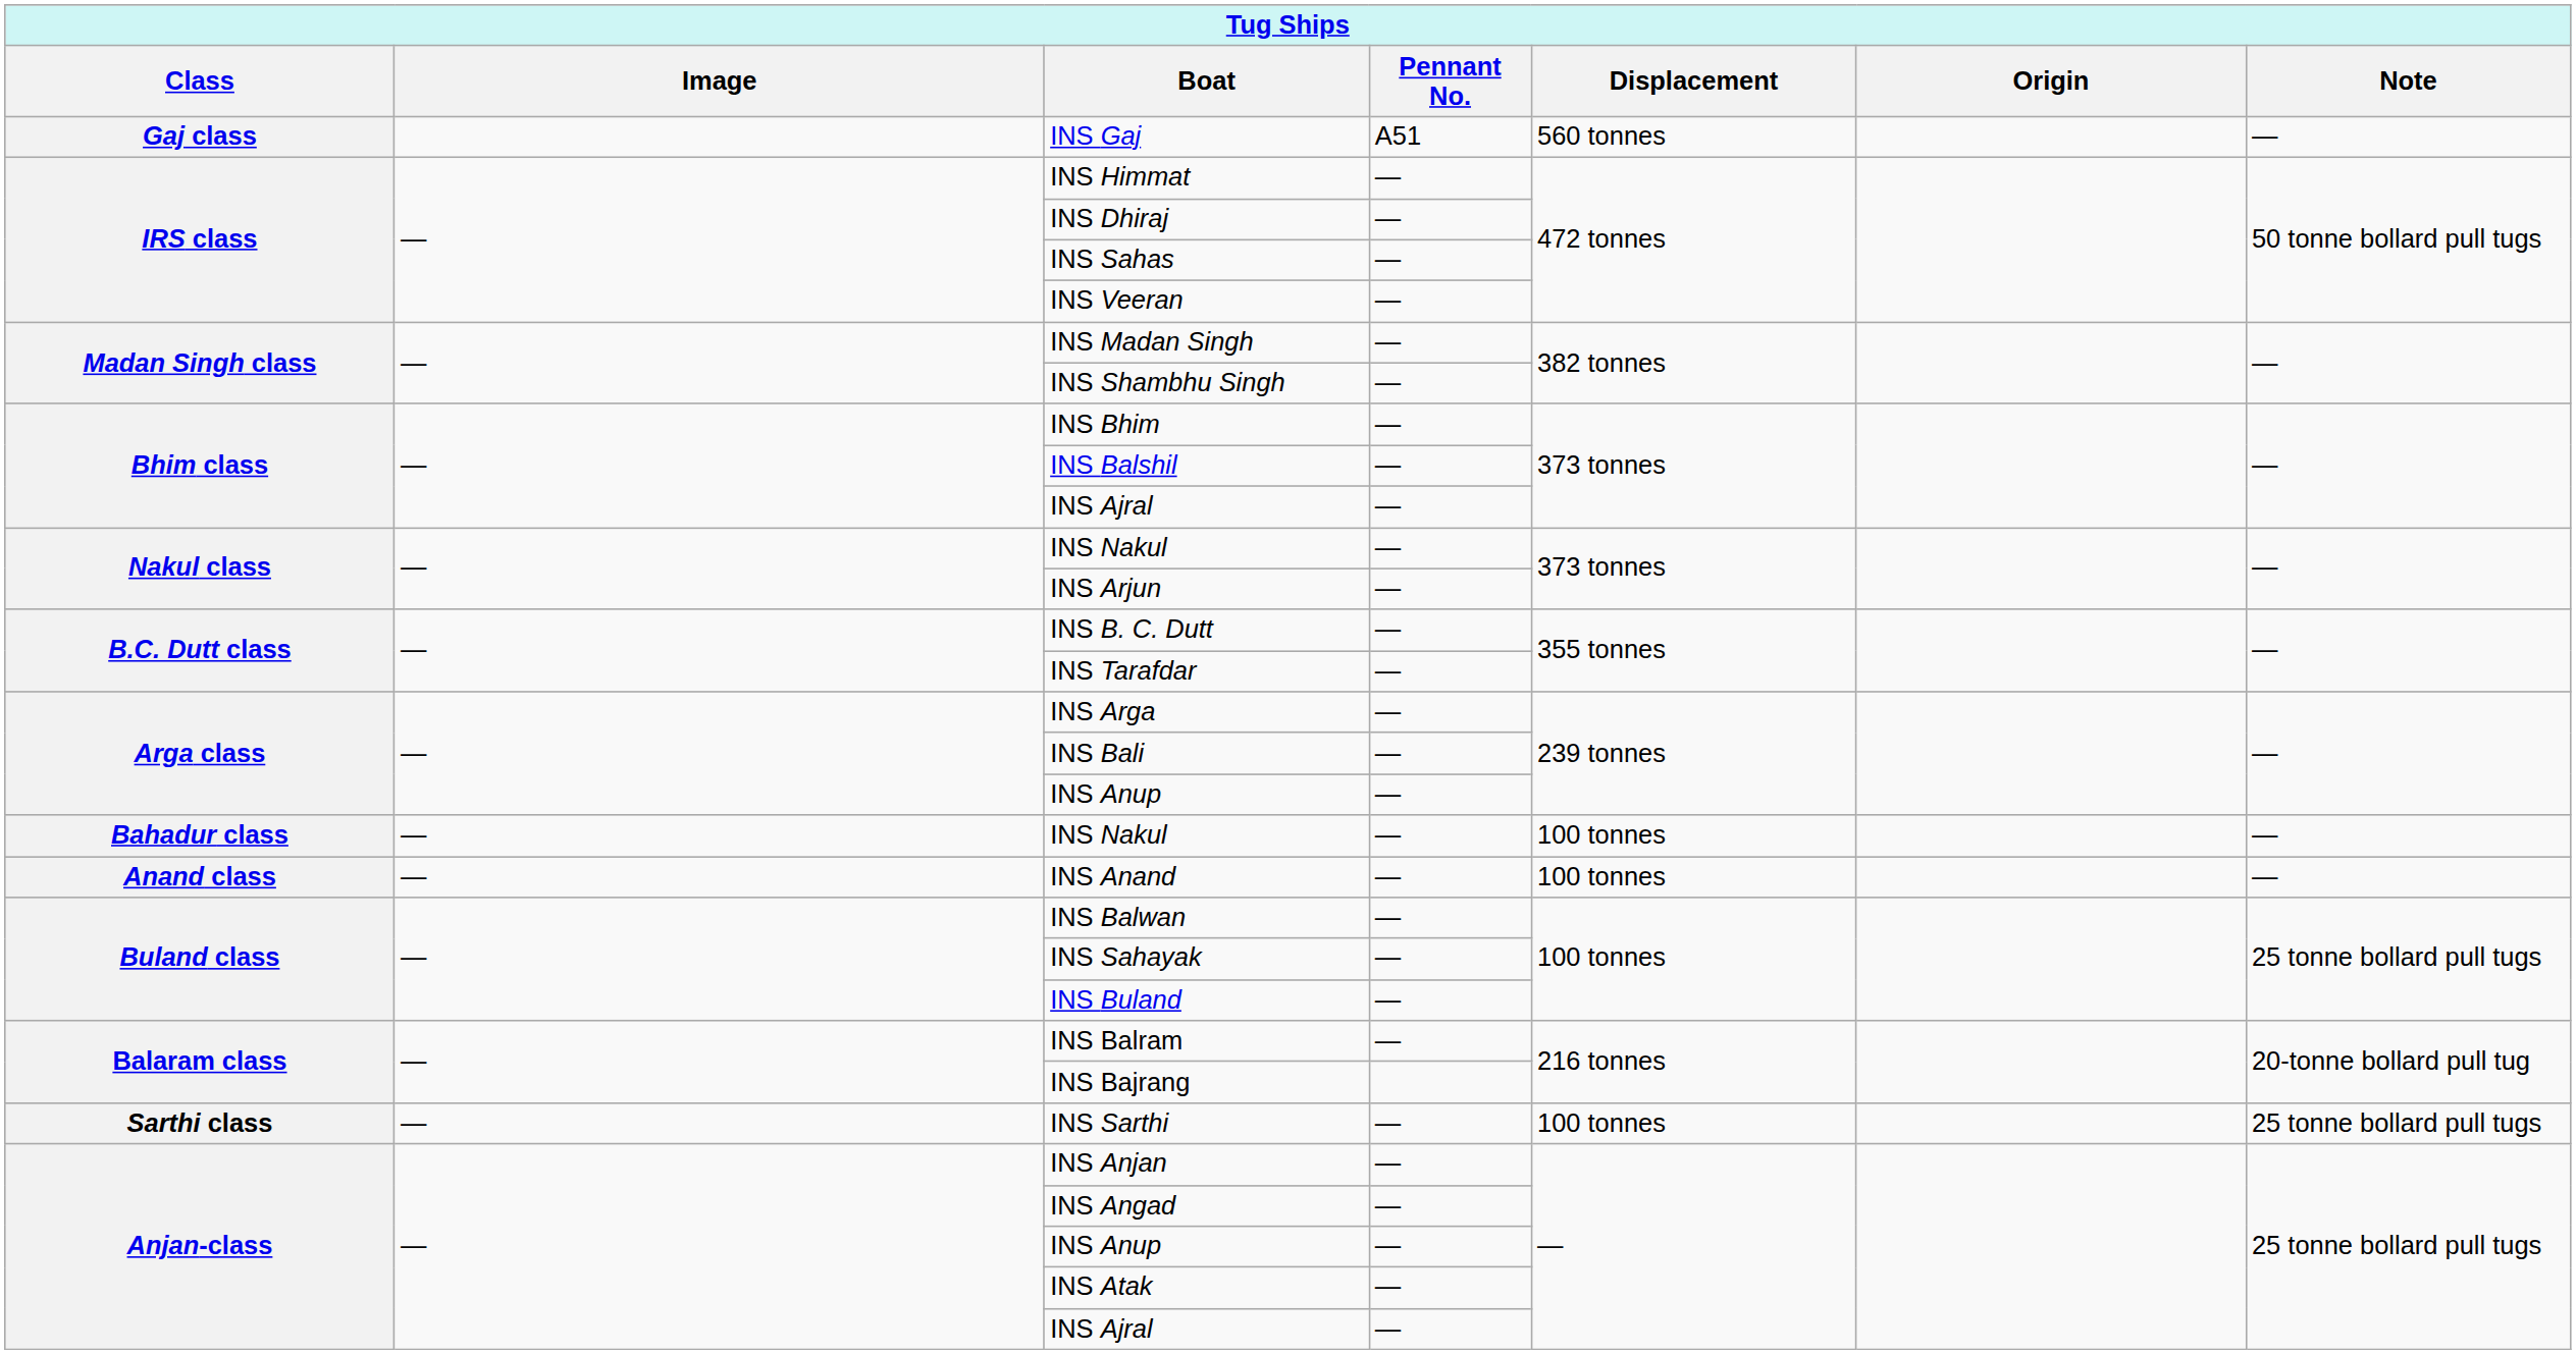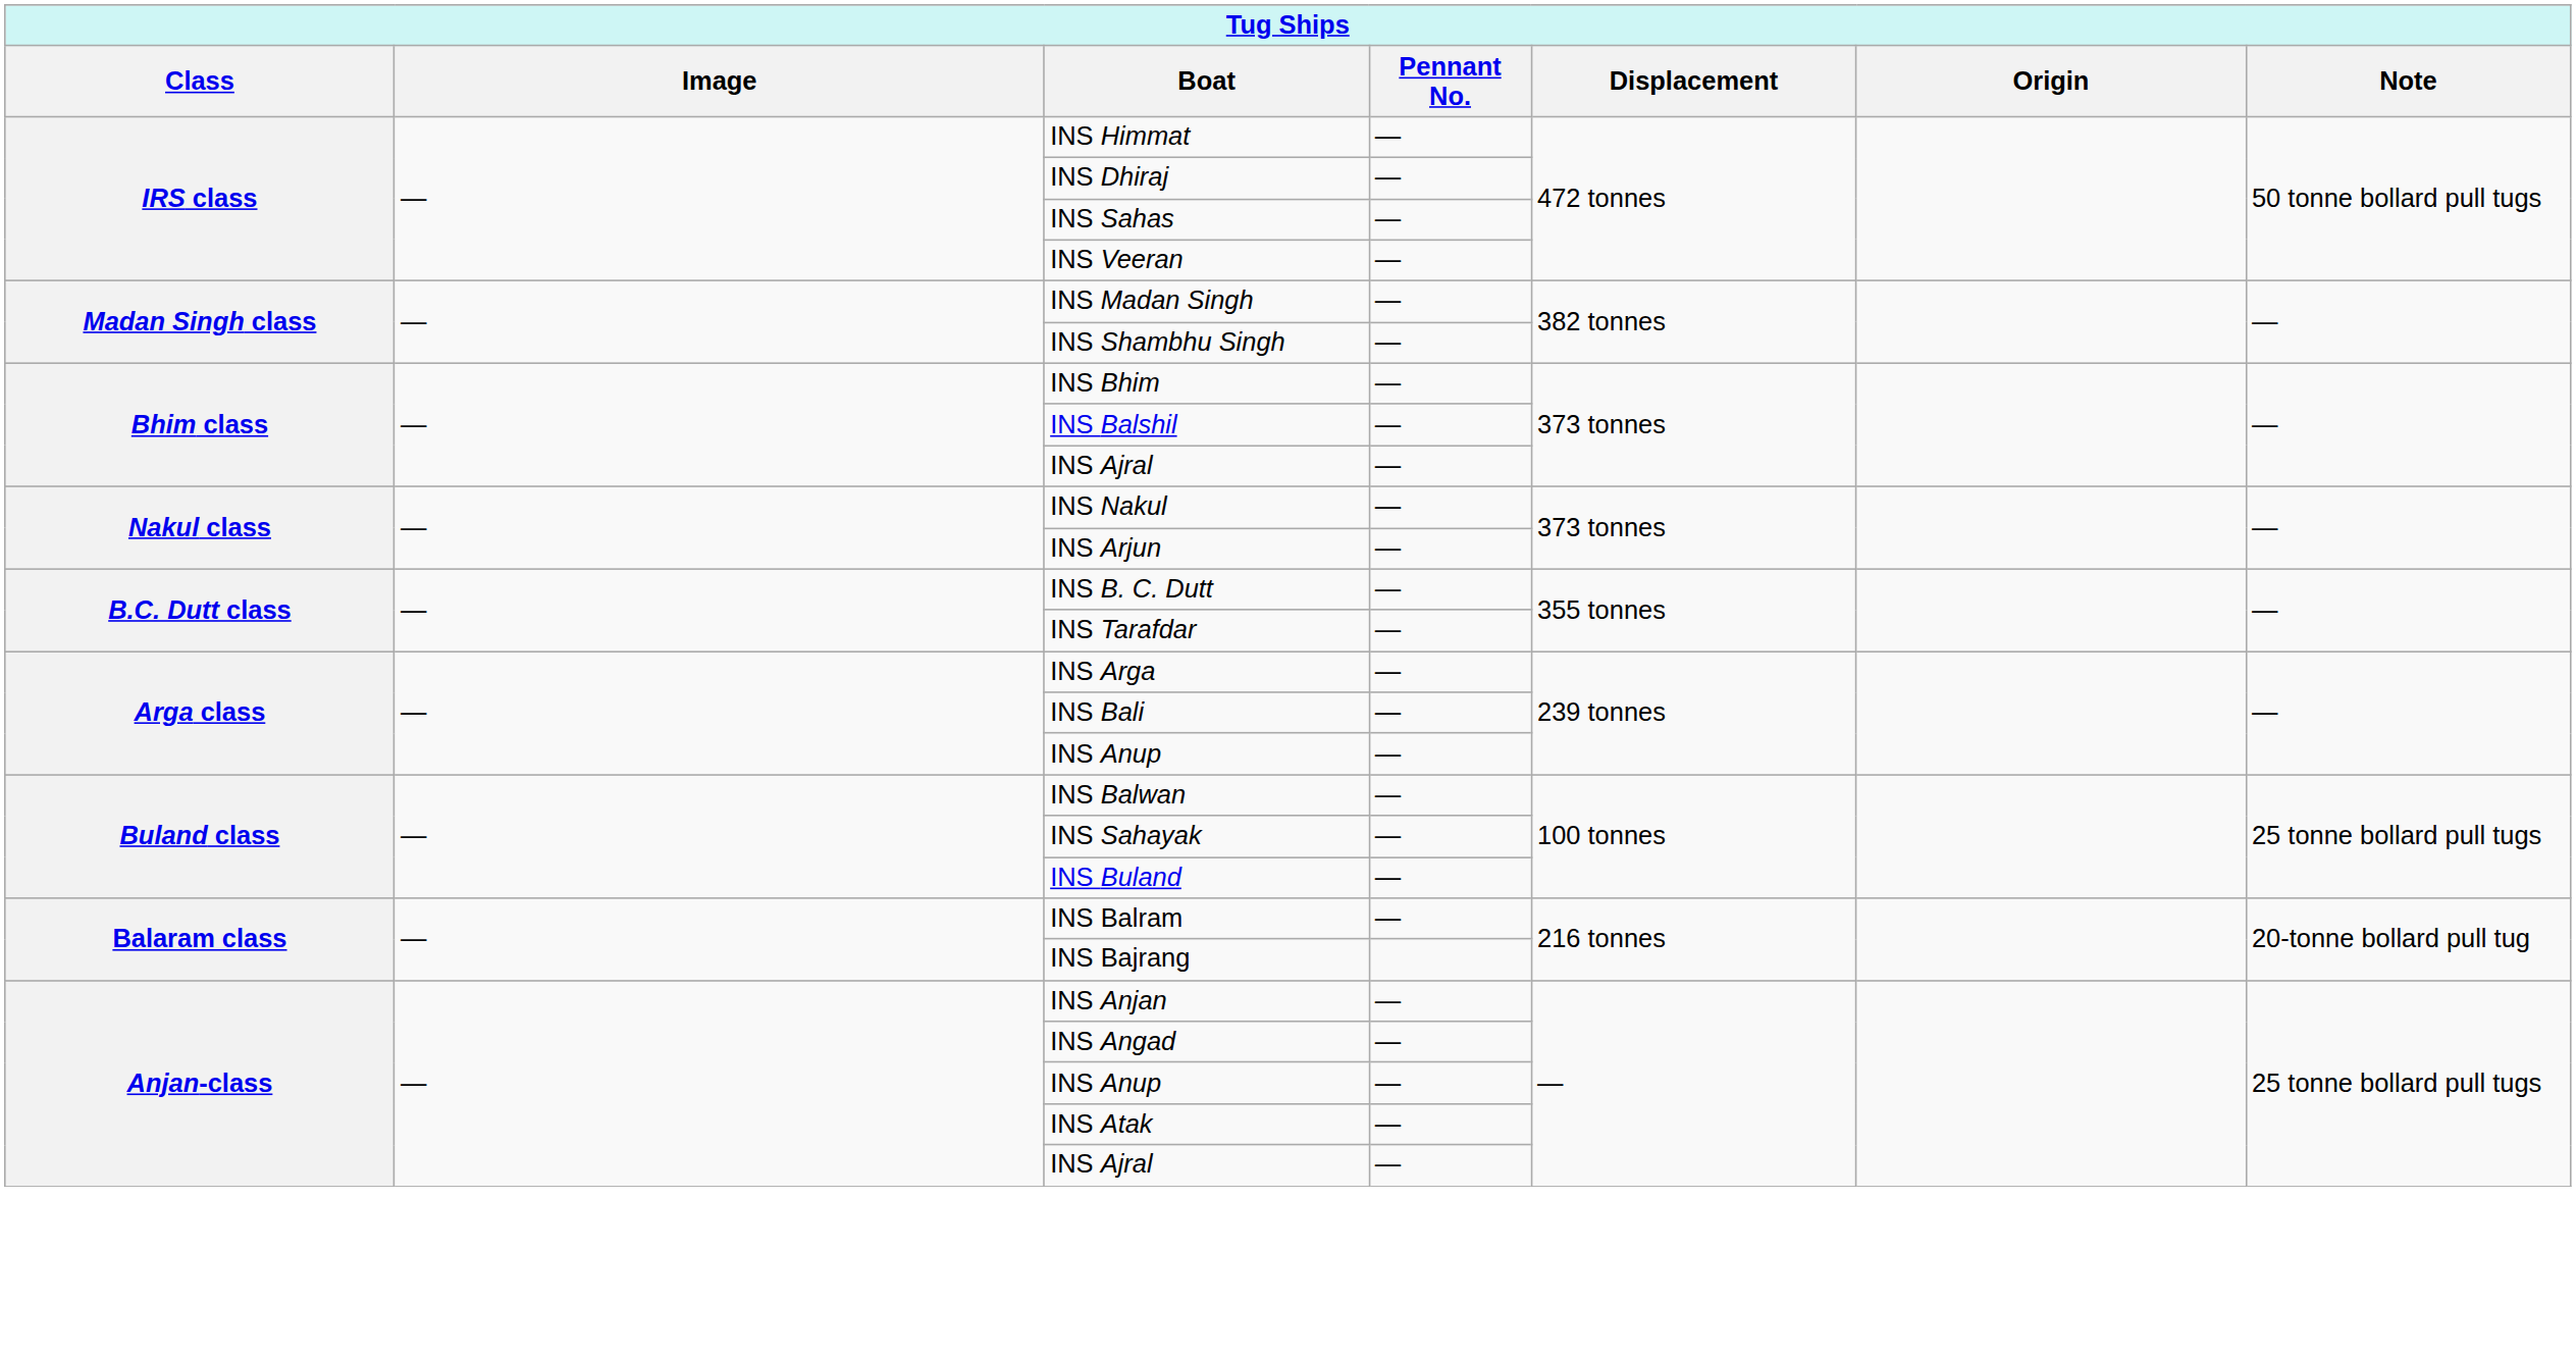- row: Gaj class | INS Gaj | A51 | 560 tonnes | —
- row: Bahadur class | — | INS Nakul | — | 100 tonnes | —
- row: Anand class | — | INS Anand | — | 100 tonnes | —
- row: Sarthi class | — | INS Sarthi | — | 100 tonnes | 25 tonne bollard pull tugs
